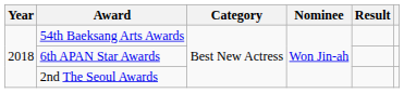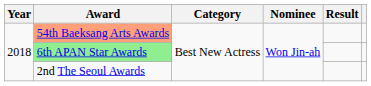54th Baeksang Arts Awards | Award: no background -> lightsalmon background
6th APAN Star Awards | Award: no background -> lightgreen background
